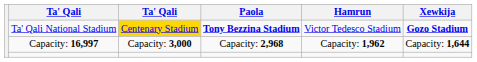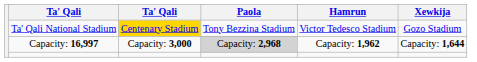Ta' Qali National Stadium | Paola: bold -> normal
Ta' Qali National Stadium | Xewkija: bold -> normal
Capacity: 16,997 | Paola: no background -> lightgrey background
